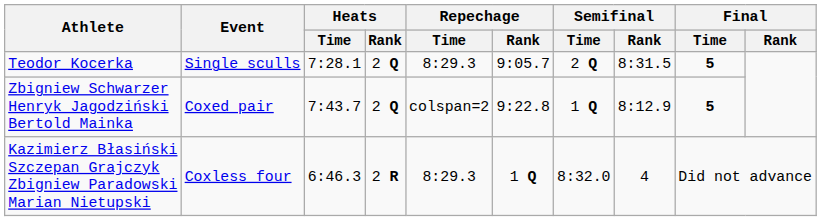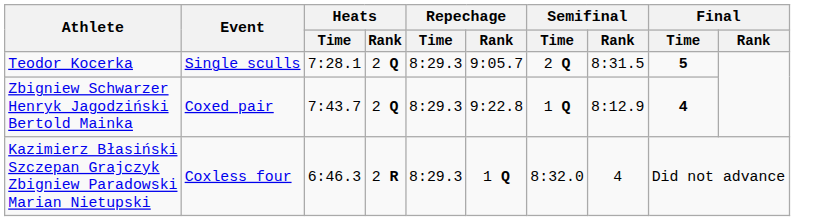Zbigniew Schwarzer Henryk Jagodziński Bertold Mainka | Repechage / Time: colspan=2 -> 8:29.3
Zbigniew Schwarzer Henryk Jagodziński Bertold Mainka | Final / Time: 5 -> 4
